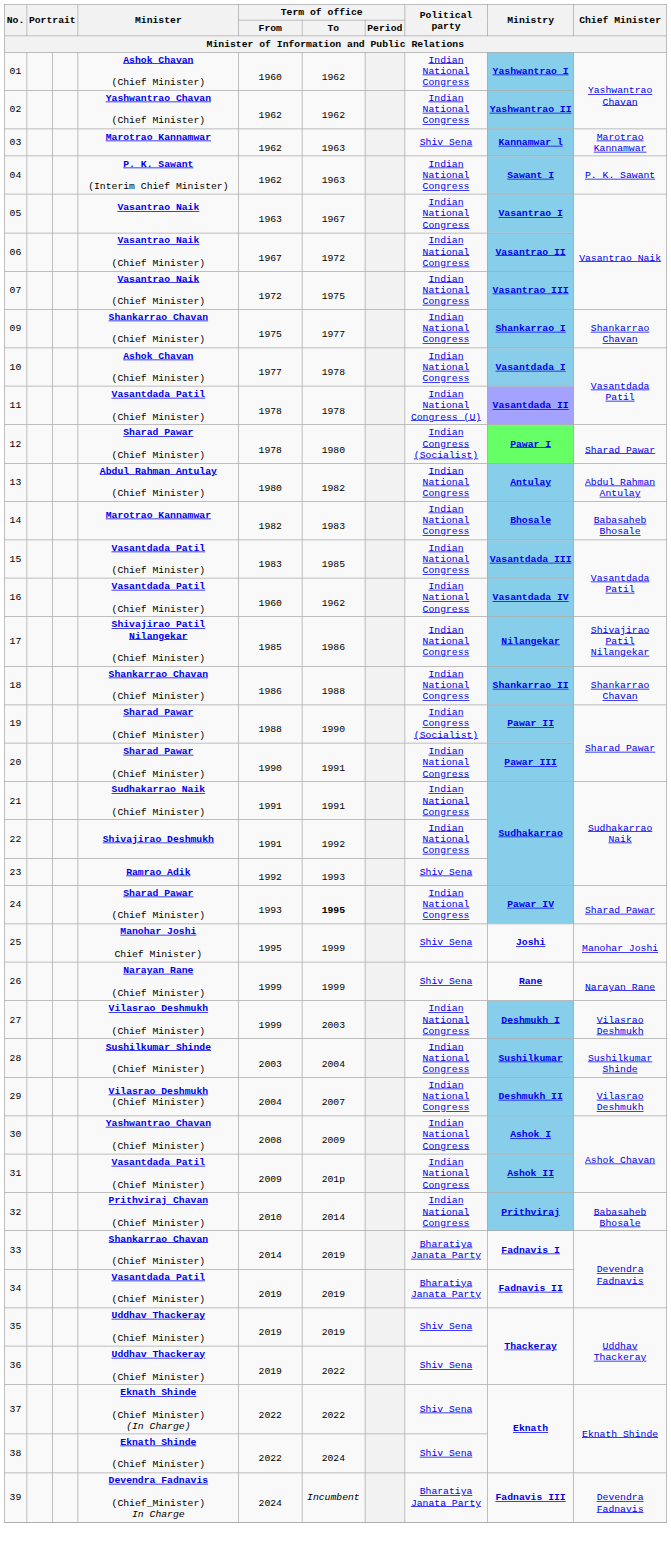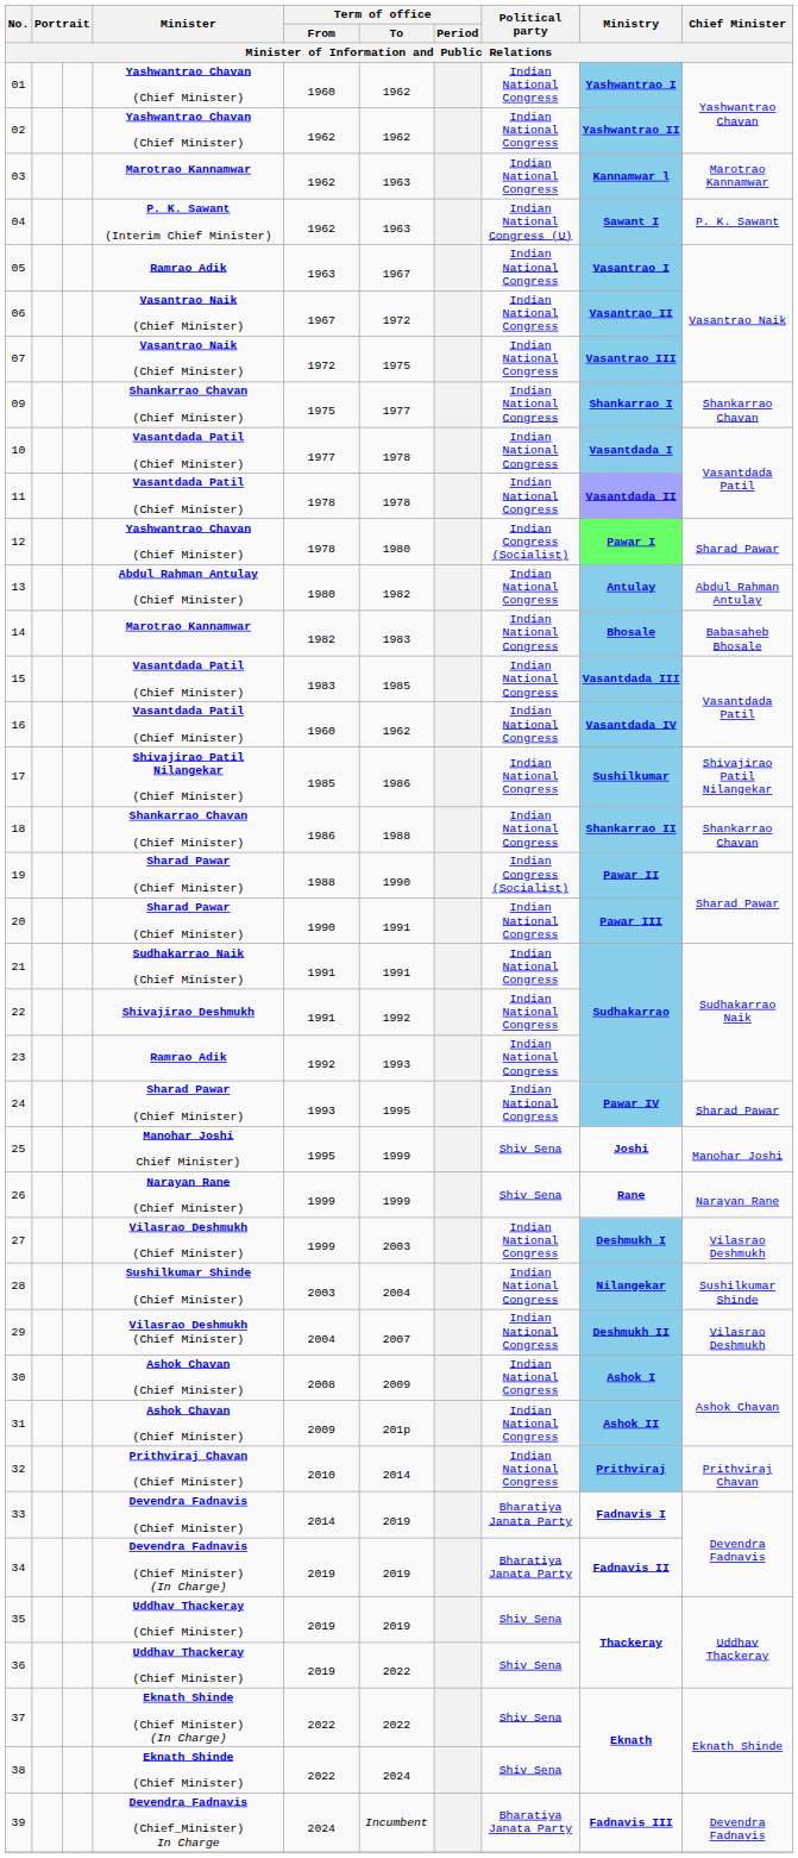01 | Minister: Ashok Chavan (Chief Minister) -> Yashwantrao Chavan (Chief Minister)
03 | Political party: Shiv Sena -> Indian National Congress
04 | Political party: Indian National Congress -> Indian National Congress (U)
05 | Minister: Vasantrao Naik -> Ramrao Adik
10 | Minister: Ashok Chavan (Chief Minister) -> Vasantdada Patil (Chief Minister)
11 | Political party: Indian National Congress (U) -> Indian National Congress
12 | Minister: Sharad Pawar (Chief Minister) -> Yashwantrao Chavan (Chief Minister)
17 | Ministry: Nilangekar -> Sushilkumar
23 | Political party: Shiv Sena -> Indian National Congress
24 | Term of office / To: bold -> normal
28 | Ministry: Sushilkumar -> Nilangekar
30 | Minister: Yashwantrao Chavan (Chief Minister) -> Ashok Chavan (Chief Minister)
31 | Minister: Vasantdada Patil (Chief Minister) -> Ashok Chavan (Chief Minister)
32 | Chief Minister: Babasaheb Bhosale -> Prithviraj Chavan
33 | Minister: Shankarrao Chavan (Chief Minister) -> Devendra Fadnavis (Chief Minister)
34 | Minister: Vasantdada Patil (Chief Minister) -> Devendra Fadnavis (Chief Minister) (In Charge)
